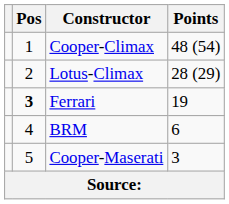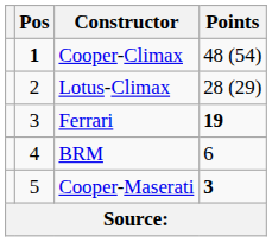Cooper-Climax | Pos: normal -> bold
Ferrari | Pos: bold -> normal
Ferrari | Points: normal -> bold
Cooper-Maserati | Points: normal -> bold
